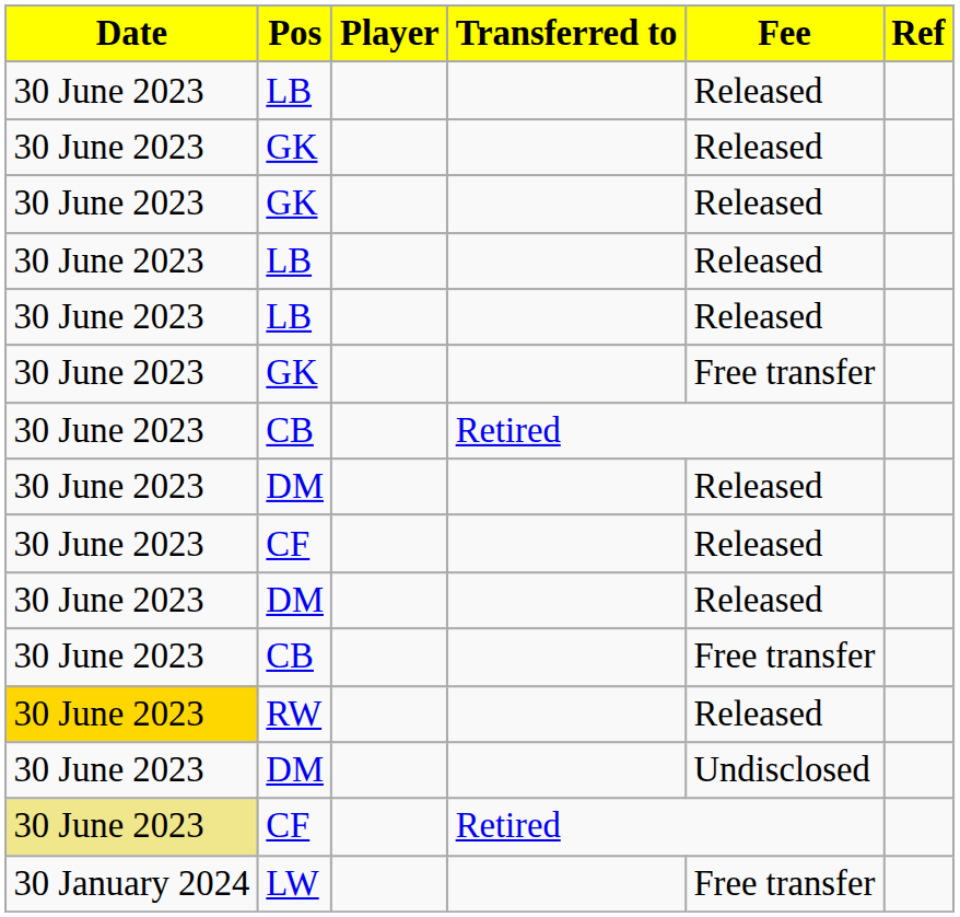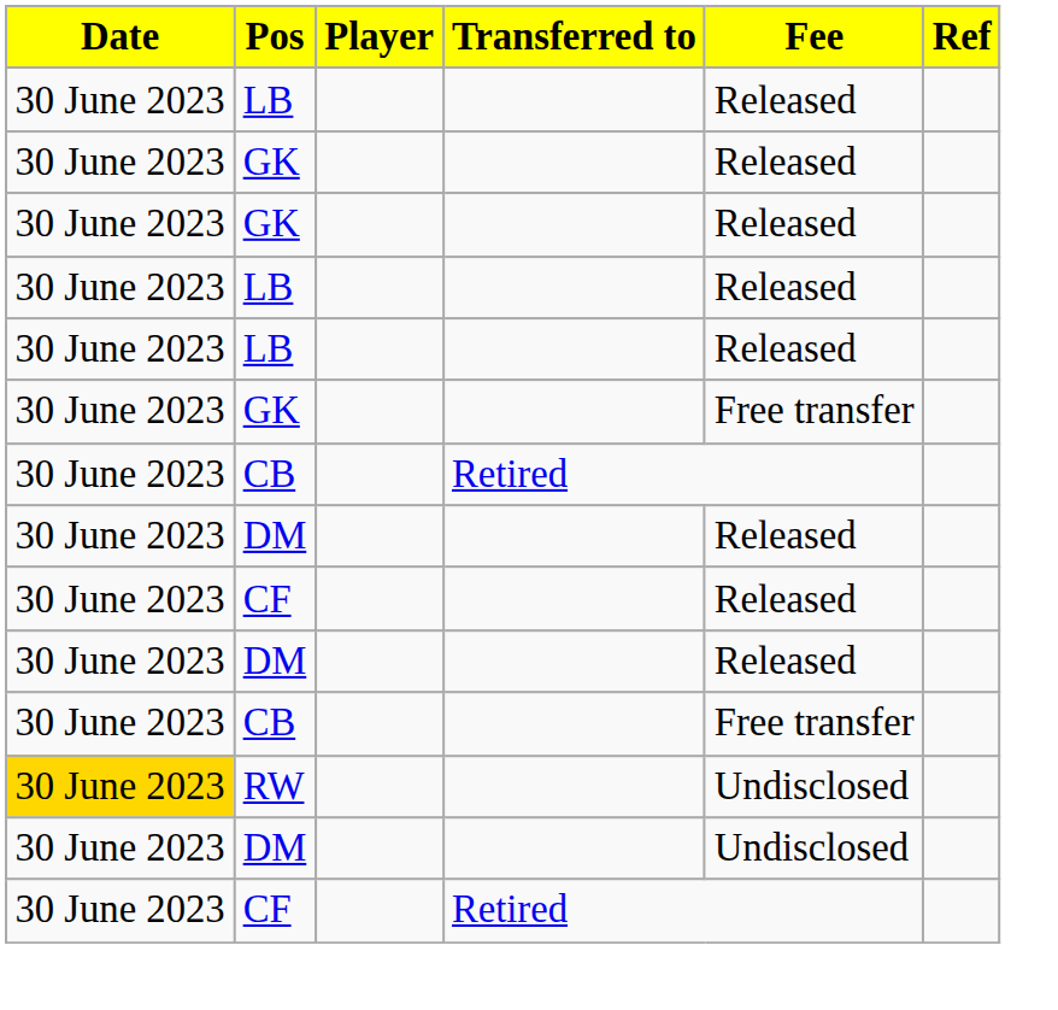RW | Fee: Released -> Undisclosed
CF / Retired | Date: khaki background -> no background
- row: 30 January 2024 | LW | Free transfer
